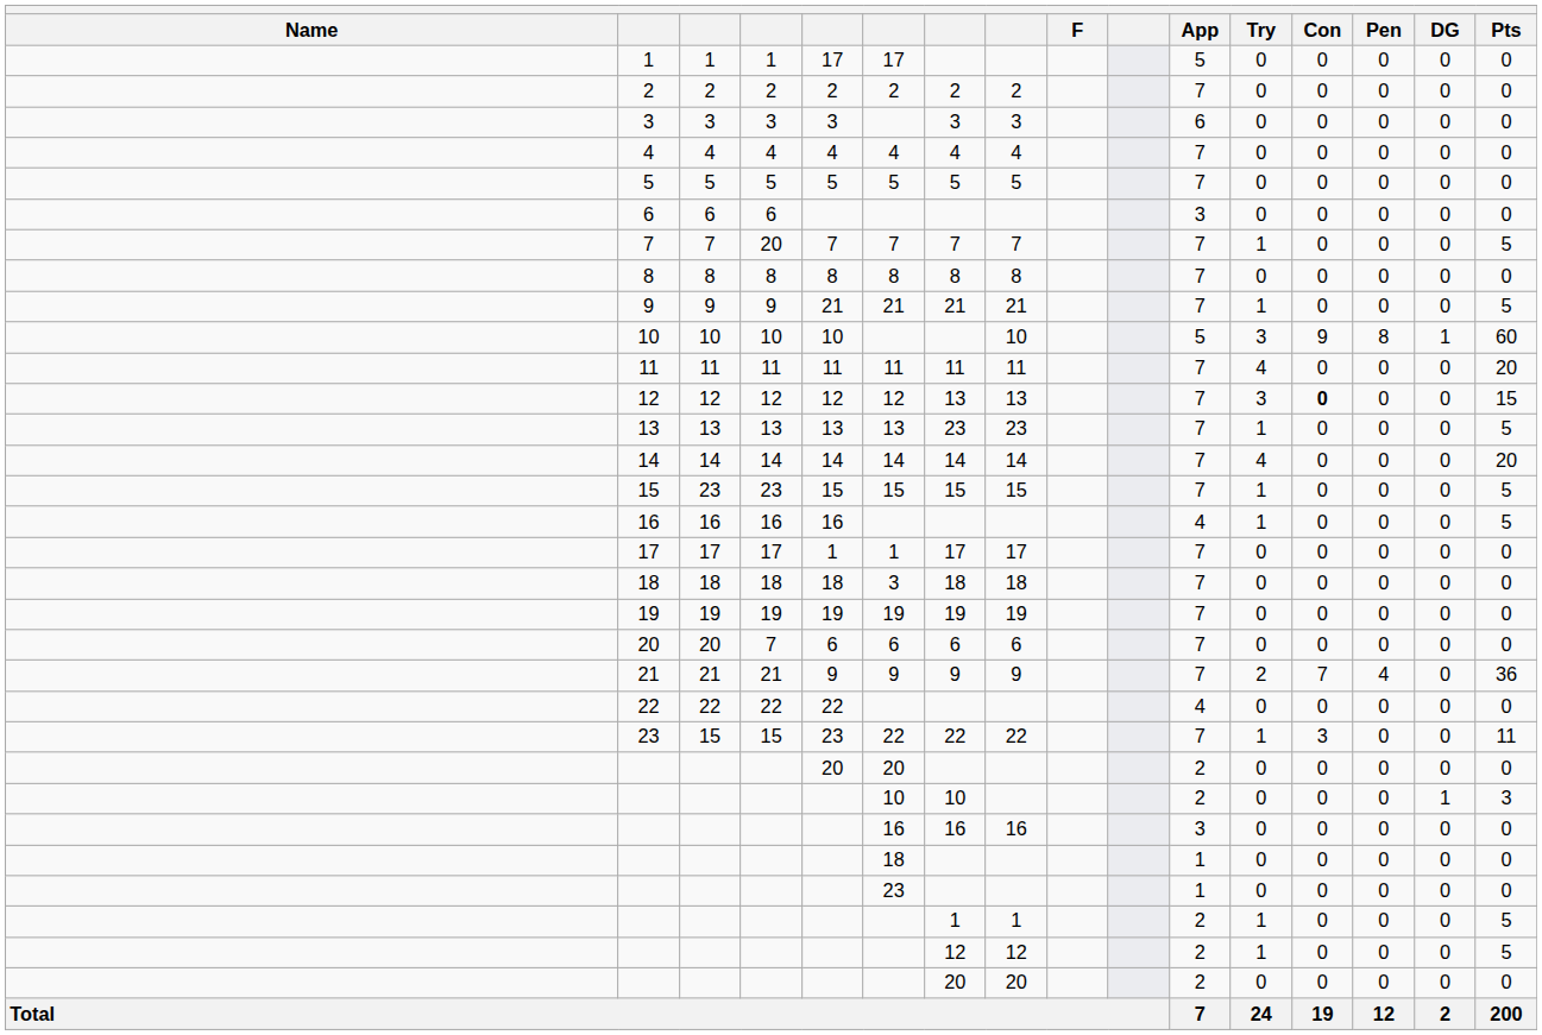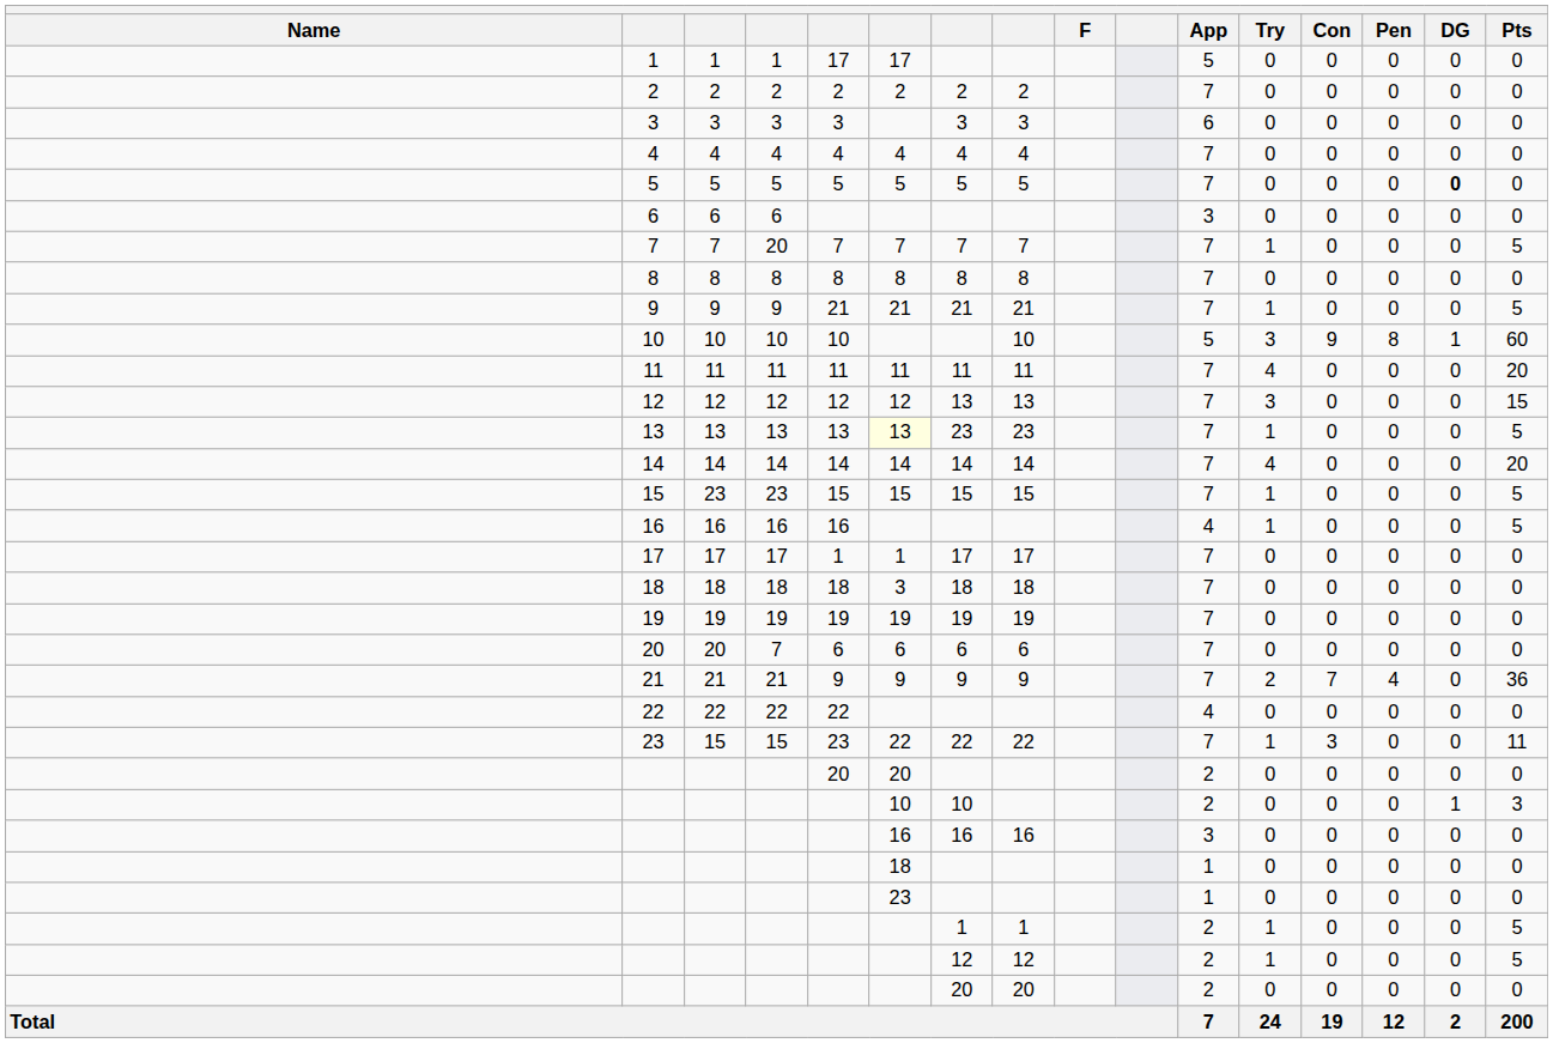row 7 | DG: normal -> bold
row 14 | Con: bold -> normal
row 15 | column 6: no background -> lightyellow background
